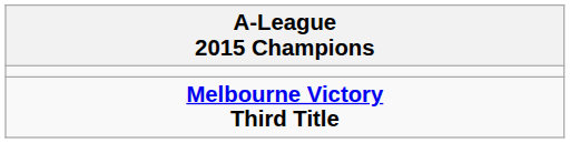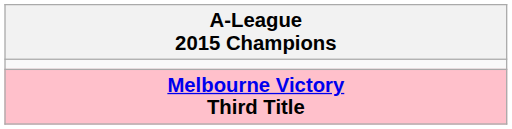row 3 | column 1: no background -> pink background
